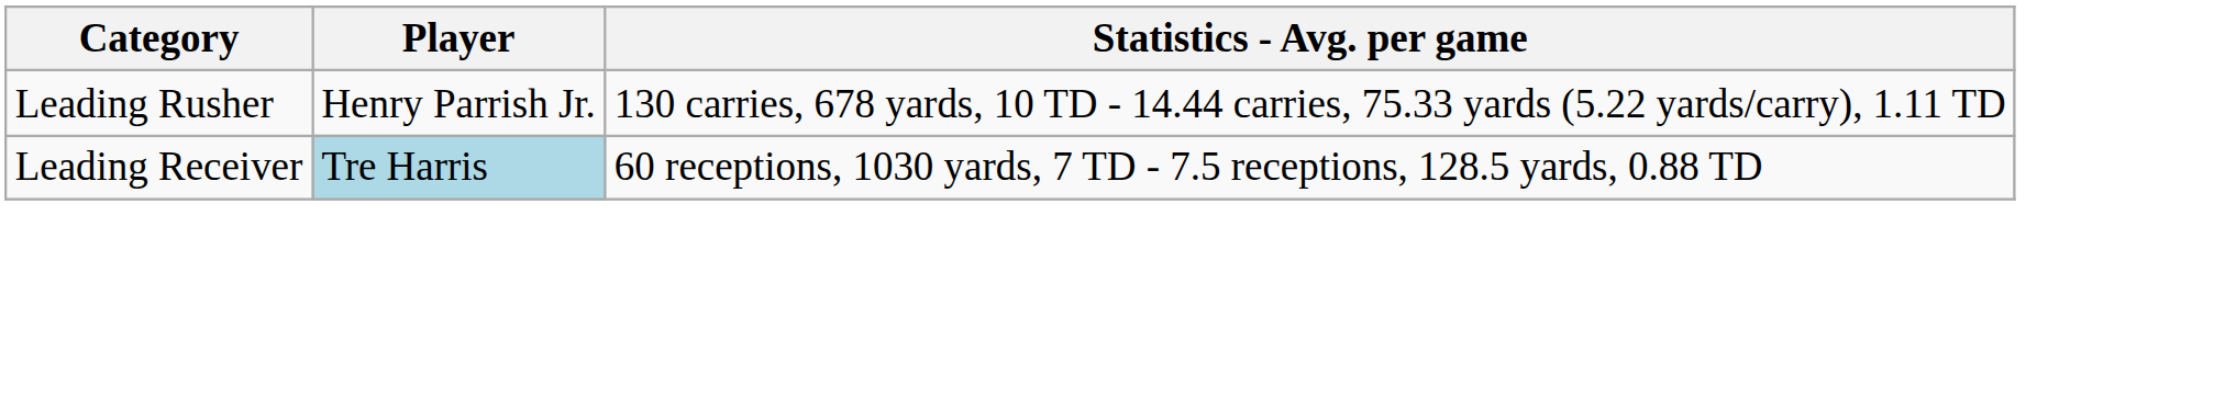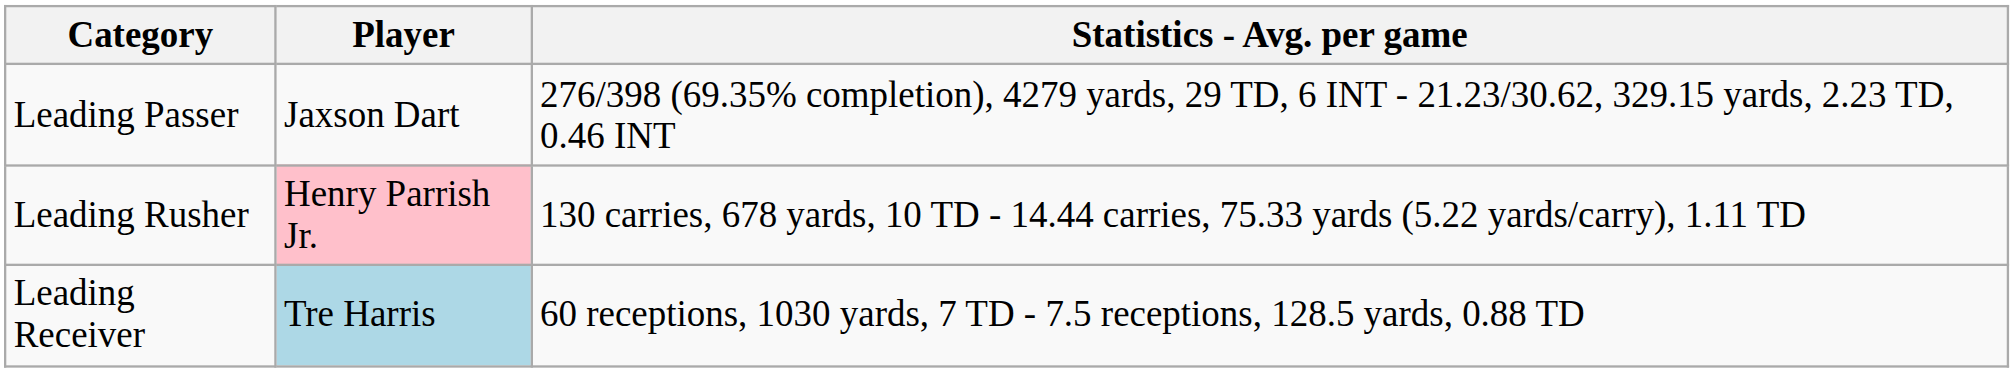+ row: Leading Passer | Jaxson Dart | 276/398 (69.35% completion), 4279 yards, 29 TD, 6 INT - 21.23/30.62, 329.15 yards, 2.23 TD, 0.46 INT
Leading Rusher | Player: no background -> pink background
